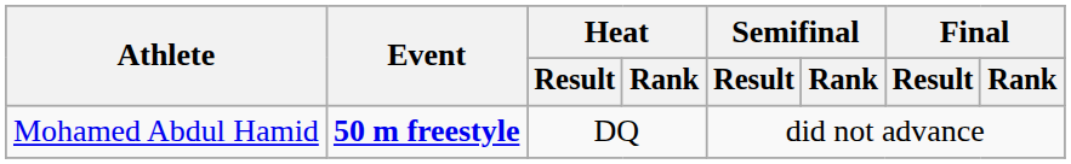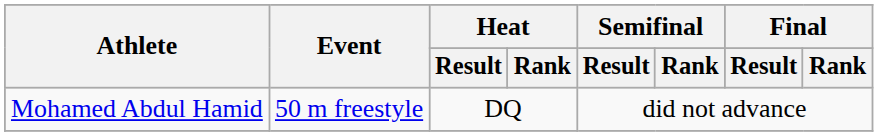Mohamed Abdul Hamid | Event: bold -> normal
